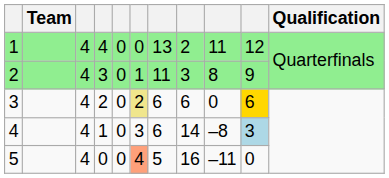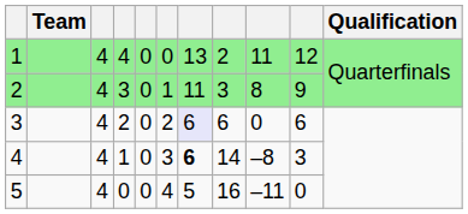row 4 | column 6: khaki background -> no background
row 4 | column 7: no background -> lavender background
row 4 | column 10: gold background -> no background
row 5 | column 7: normal -> bold
row 5 | column 10: lightblue background -> no background
row 6 | column 6: lightsalmon background -> no background
